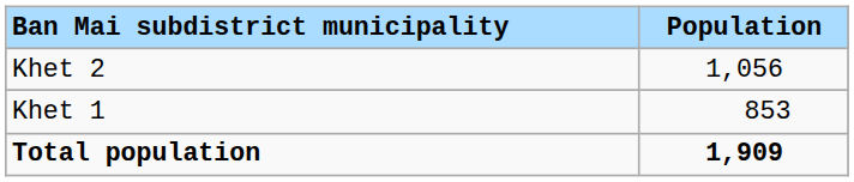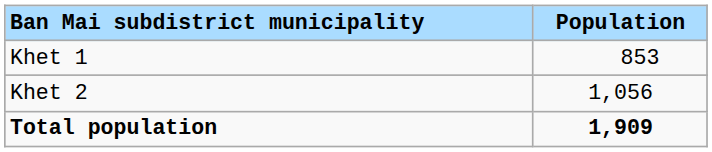rows swapped: Khet 1 <-> Khet 2
